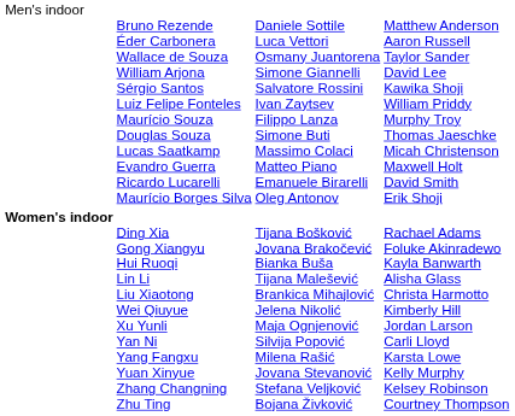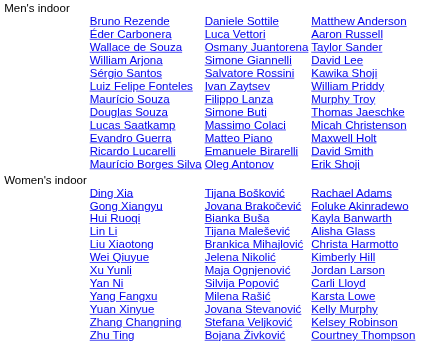Women's indoor | column 1: bold -> normal
